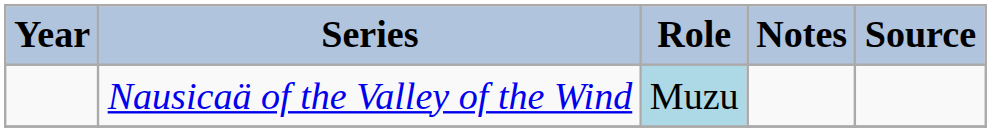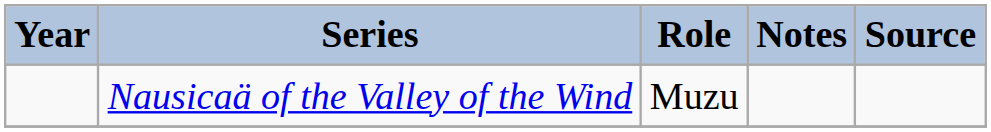Nausicaä of the Valley of the Wind | Role: lightblue background -> no background
